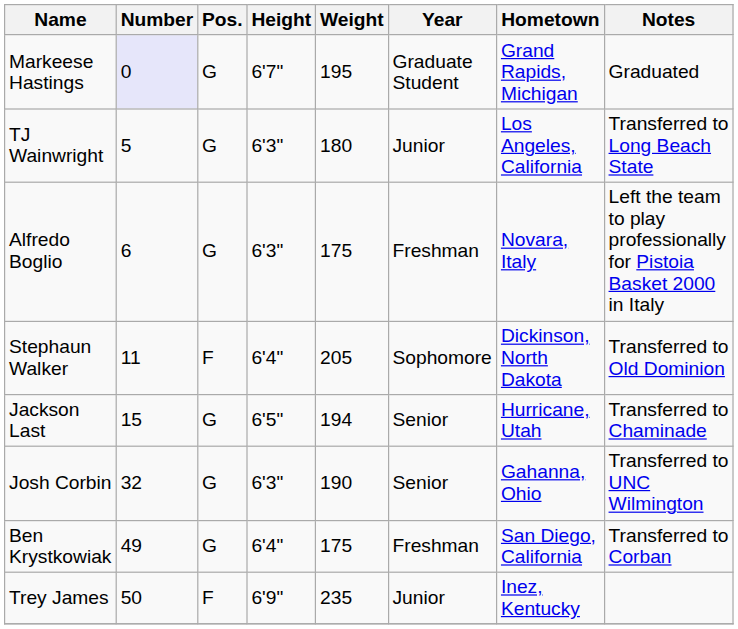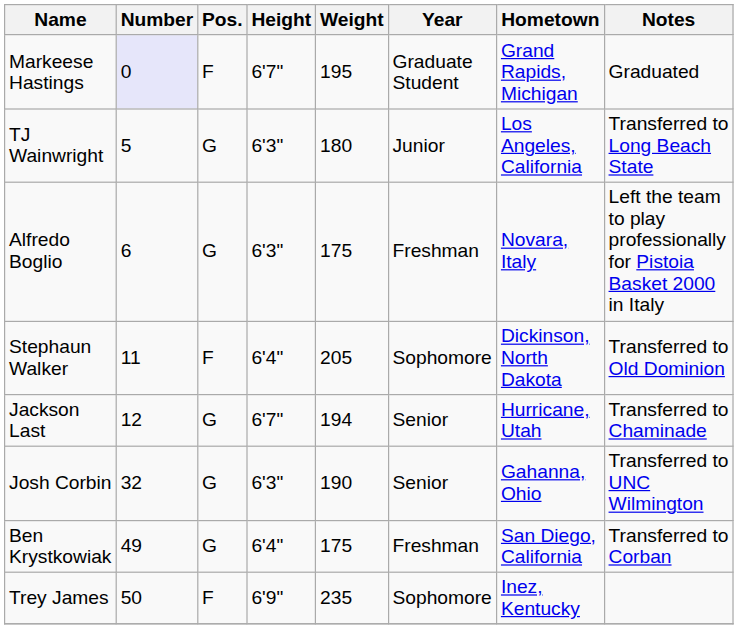Markeese Hastings | Pos.: G -> F
Jackson Last | Number: 15 -> 12
Jackson Last | Height: 6'5" -> 6'7"
Trey James | Year: Junior -> Sophomore
